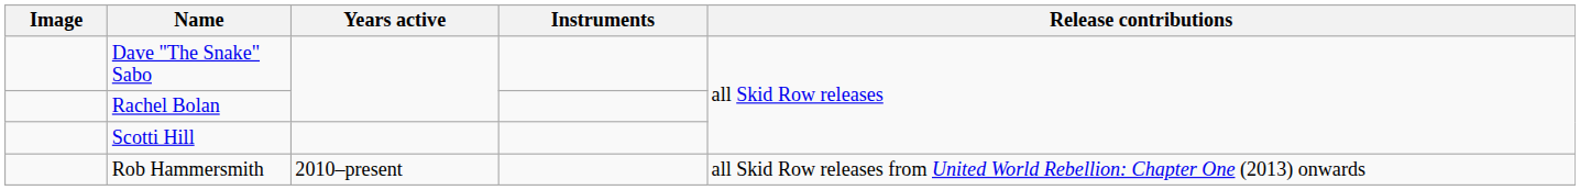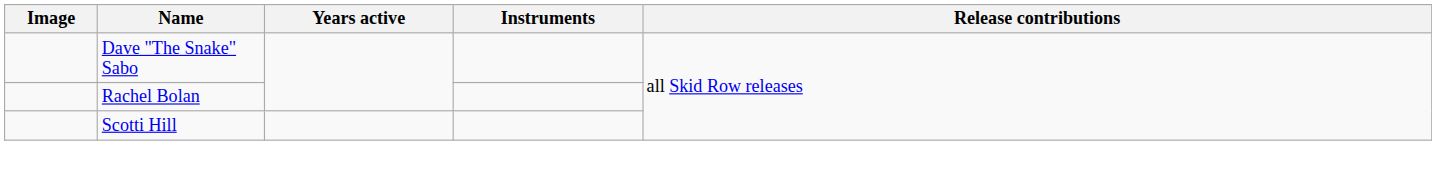- row: Rob Hammersmith | 2010–present | all Skid Row releases from United World Rebellion: Chapter One (2013) onwards
